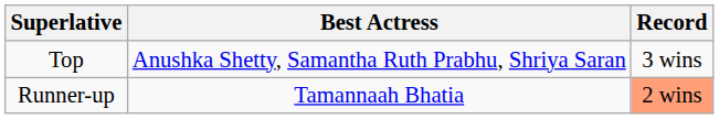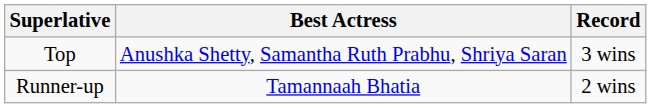Runner-up | Record: lightsalmon background -> no background
